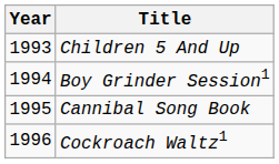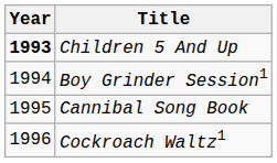Children 5 And Up | Year: normal -> bold
